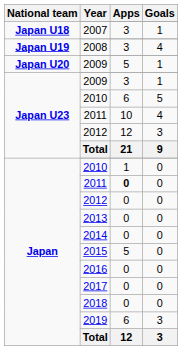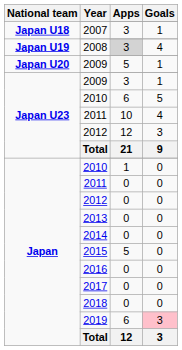2008 | Apps: no background -> lightgrey background
Japan / 2011 | Apps: bold -> normal
2019 | Goals: no background -> pink background
